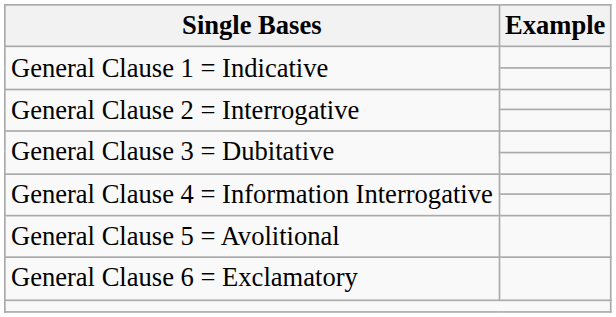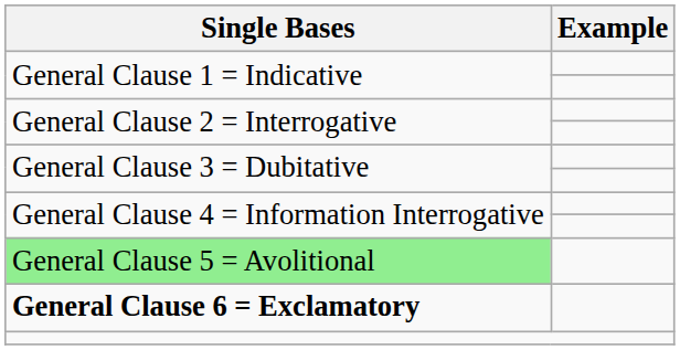row 10 | Single Bases: no background -> lightgreen background
row 11 | Single Bases: normal -> bold
